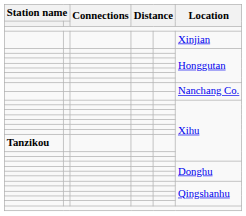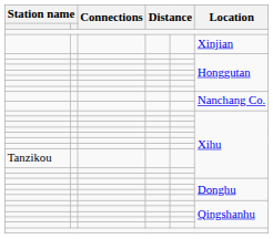Tanzikou | column 1: bold -> normal
